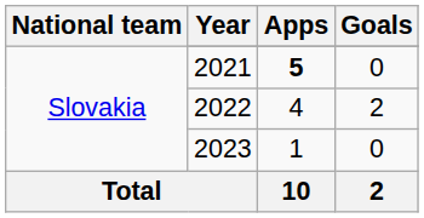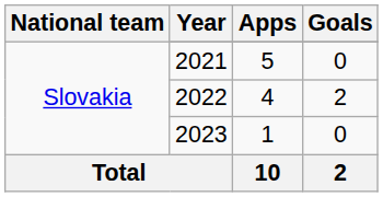2021 | Apps: bold -> normal
